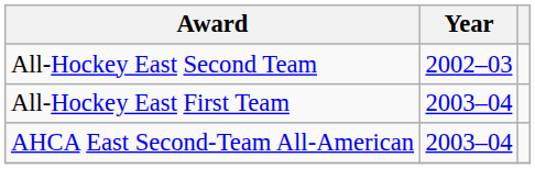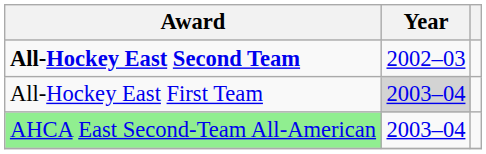row 2 | Award: normal -> bold
row 3 | Year: no background -> lightgrey background
row 4 | Award: no background -> lightgreen background
